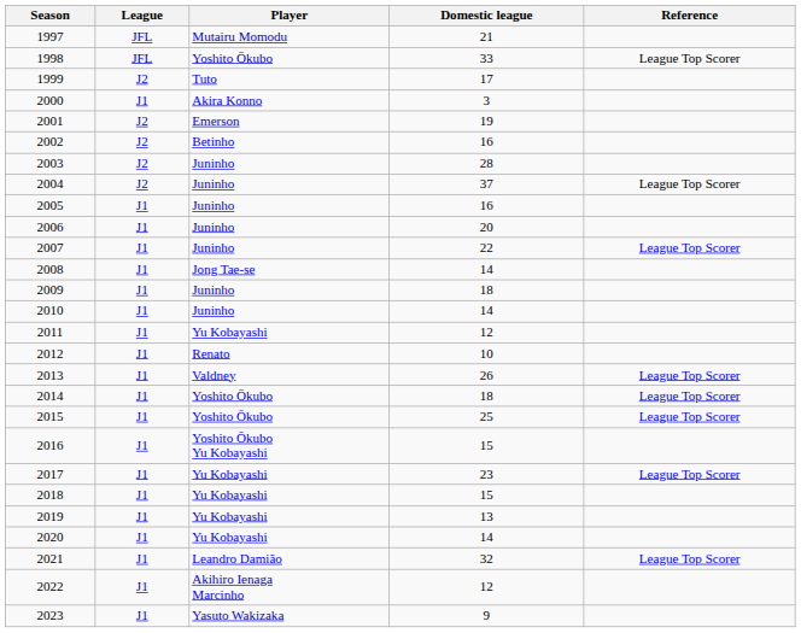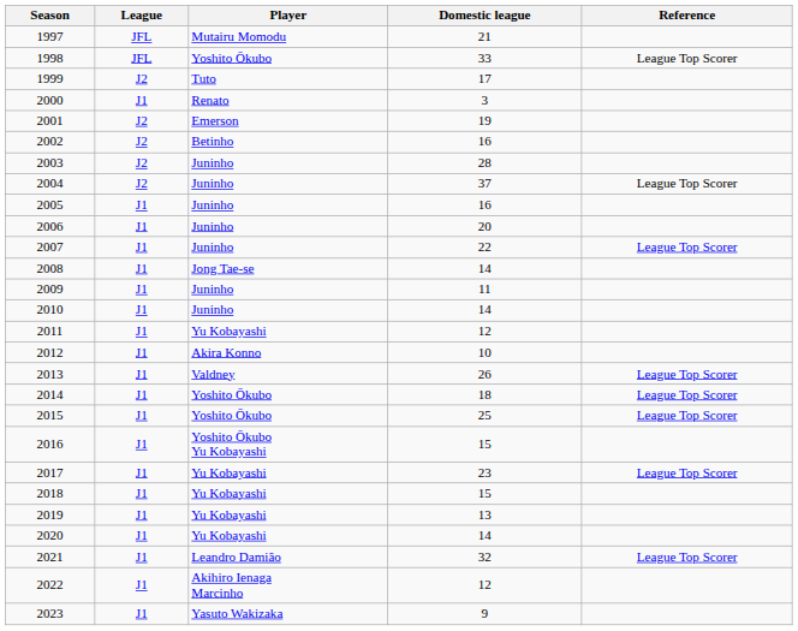2000 | Player: Akira Konno -> Renato
2009 | Domestic league: 18 -> 11
2012 | Player: Renato -> Akira Konno
